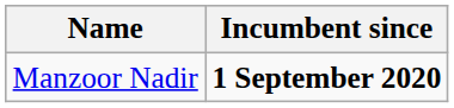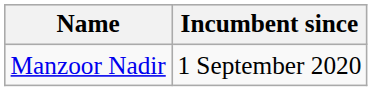Manzoor Nadir | Incumbent since: bold -> normal
